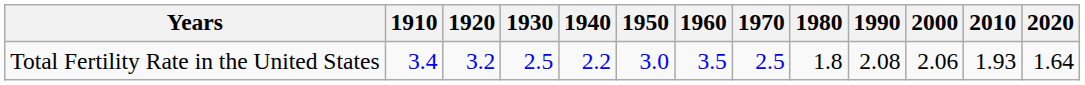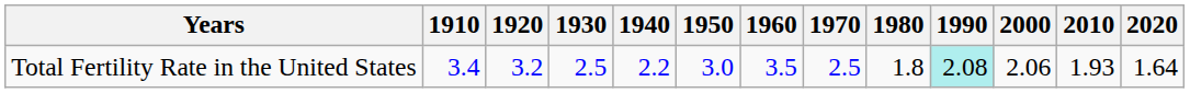row 2 | 1990: no background -> paleturquoise background
